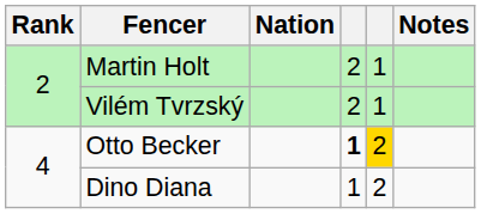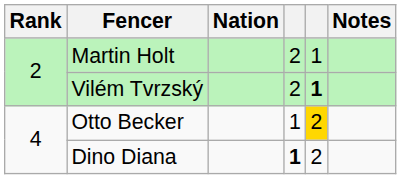Vilém Tvrzský | column 5: normal -> bold
Otto Becker | column 4: bold -> normal
Dino Diana | column 4: normal -> bold
